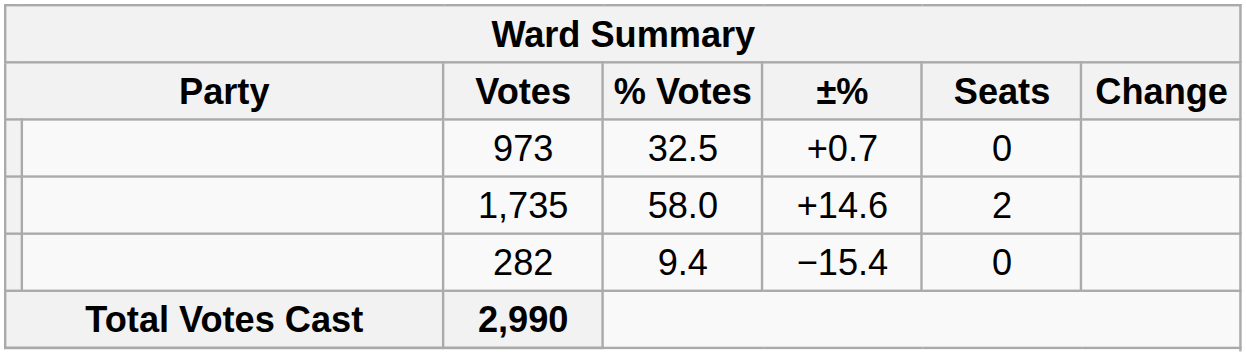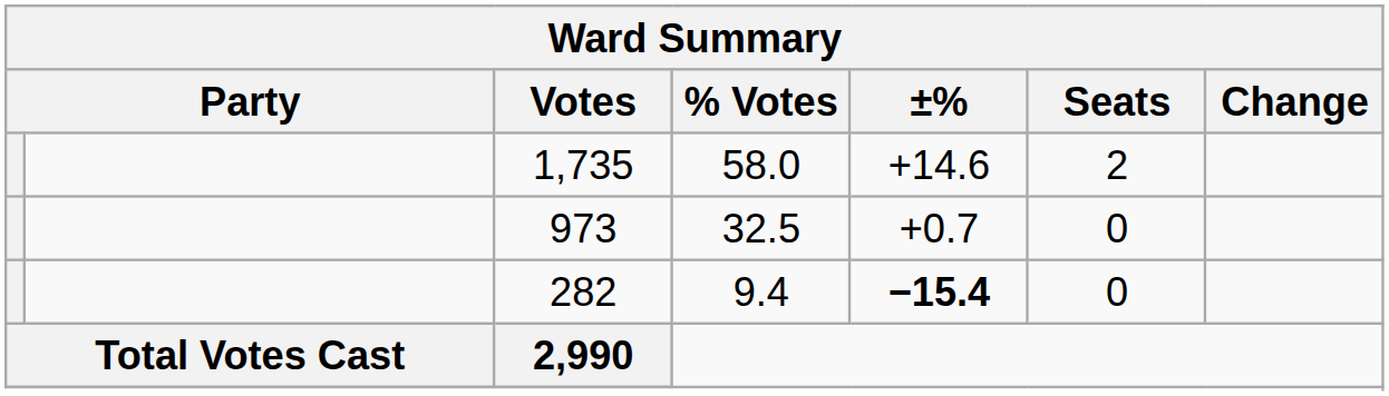rows swapped: 1,735 <-> 973
282 | ±%: normal -> bold
